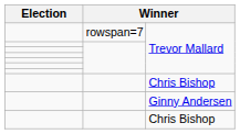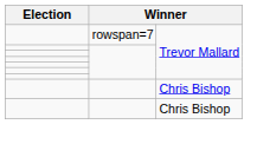- row: Ginny Andersen
